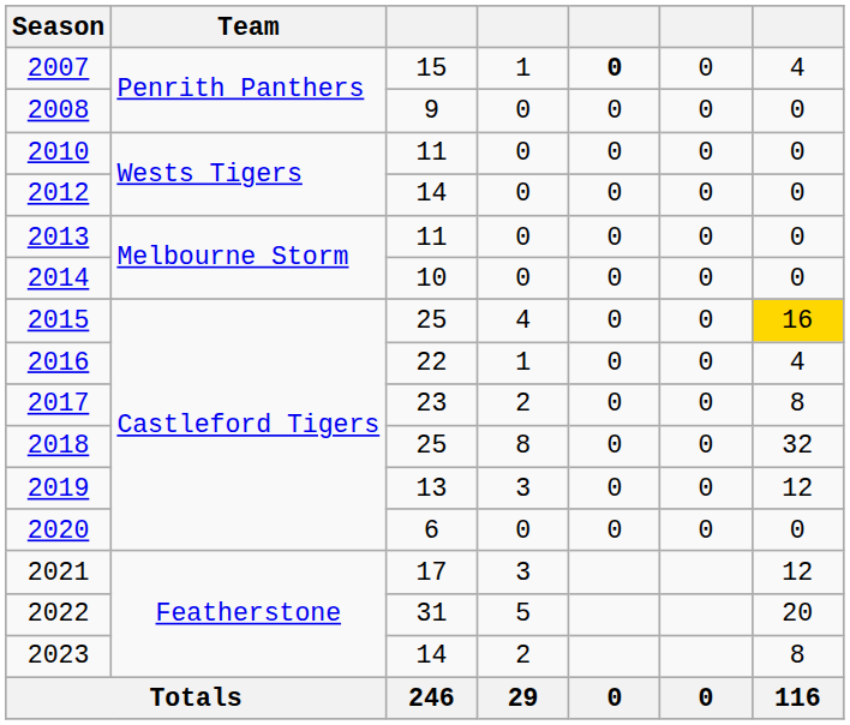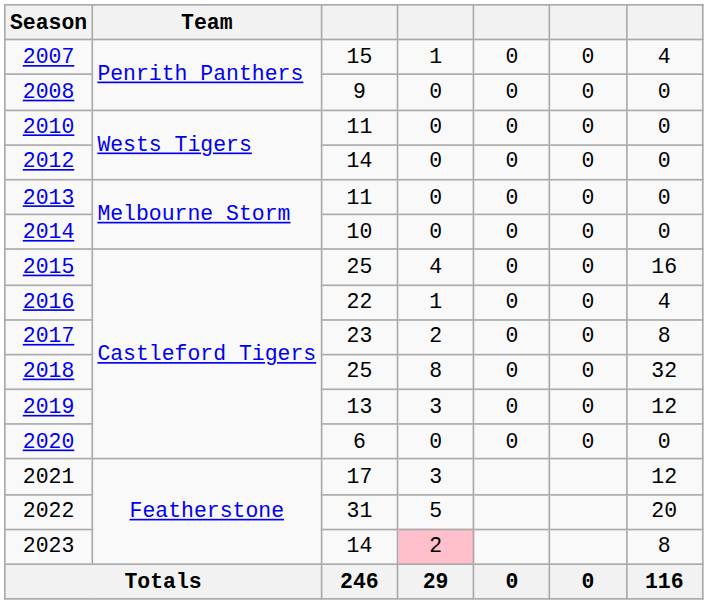2007 | column 5: bold -> normal
2015 | column 7: gold background -> no background
2023 | column 4: no background -> pink background
